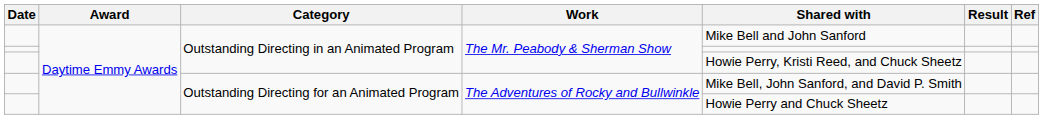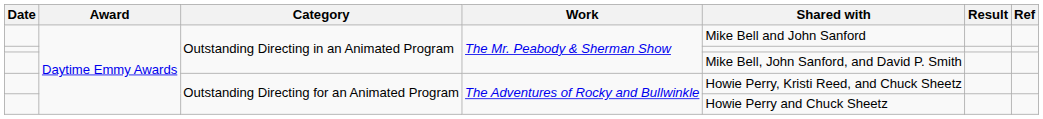row 4 | Shared with: Howie Perry, Kristi Reed, and Chuck Sheetz -> Mike Bell, John Sanford, and David P. Smith
row 5 | Shared with: Mike Bell, John Sanford, and David P. Smith -> Howie Perry, Kristi Reed, and Chuck Sheetz
